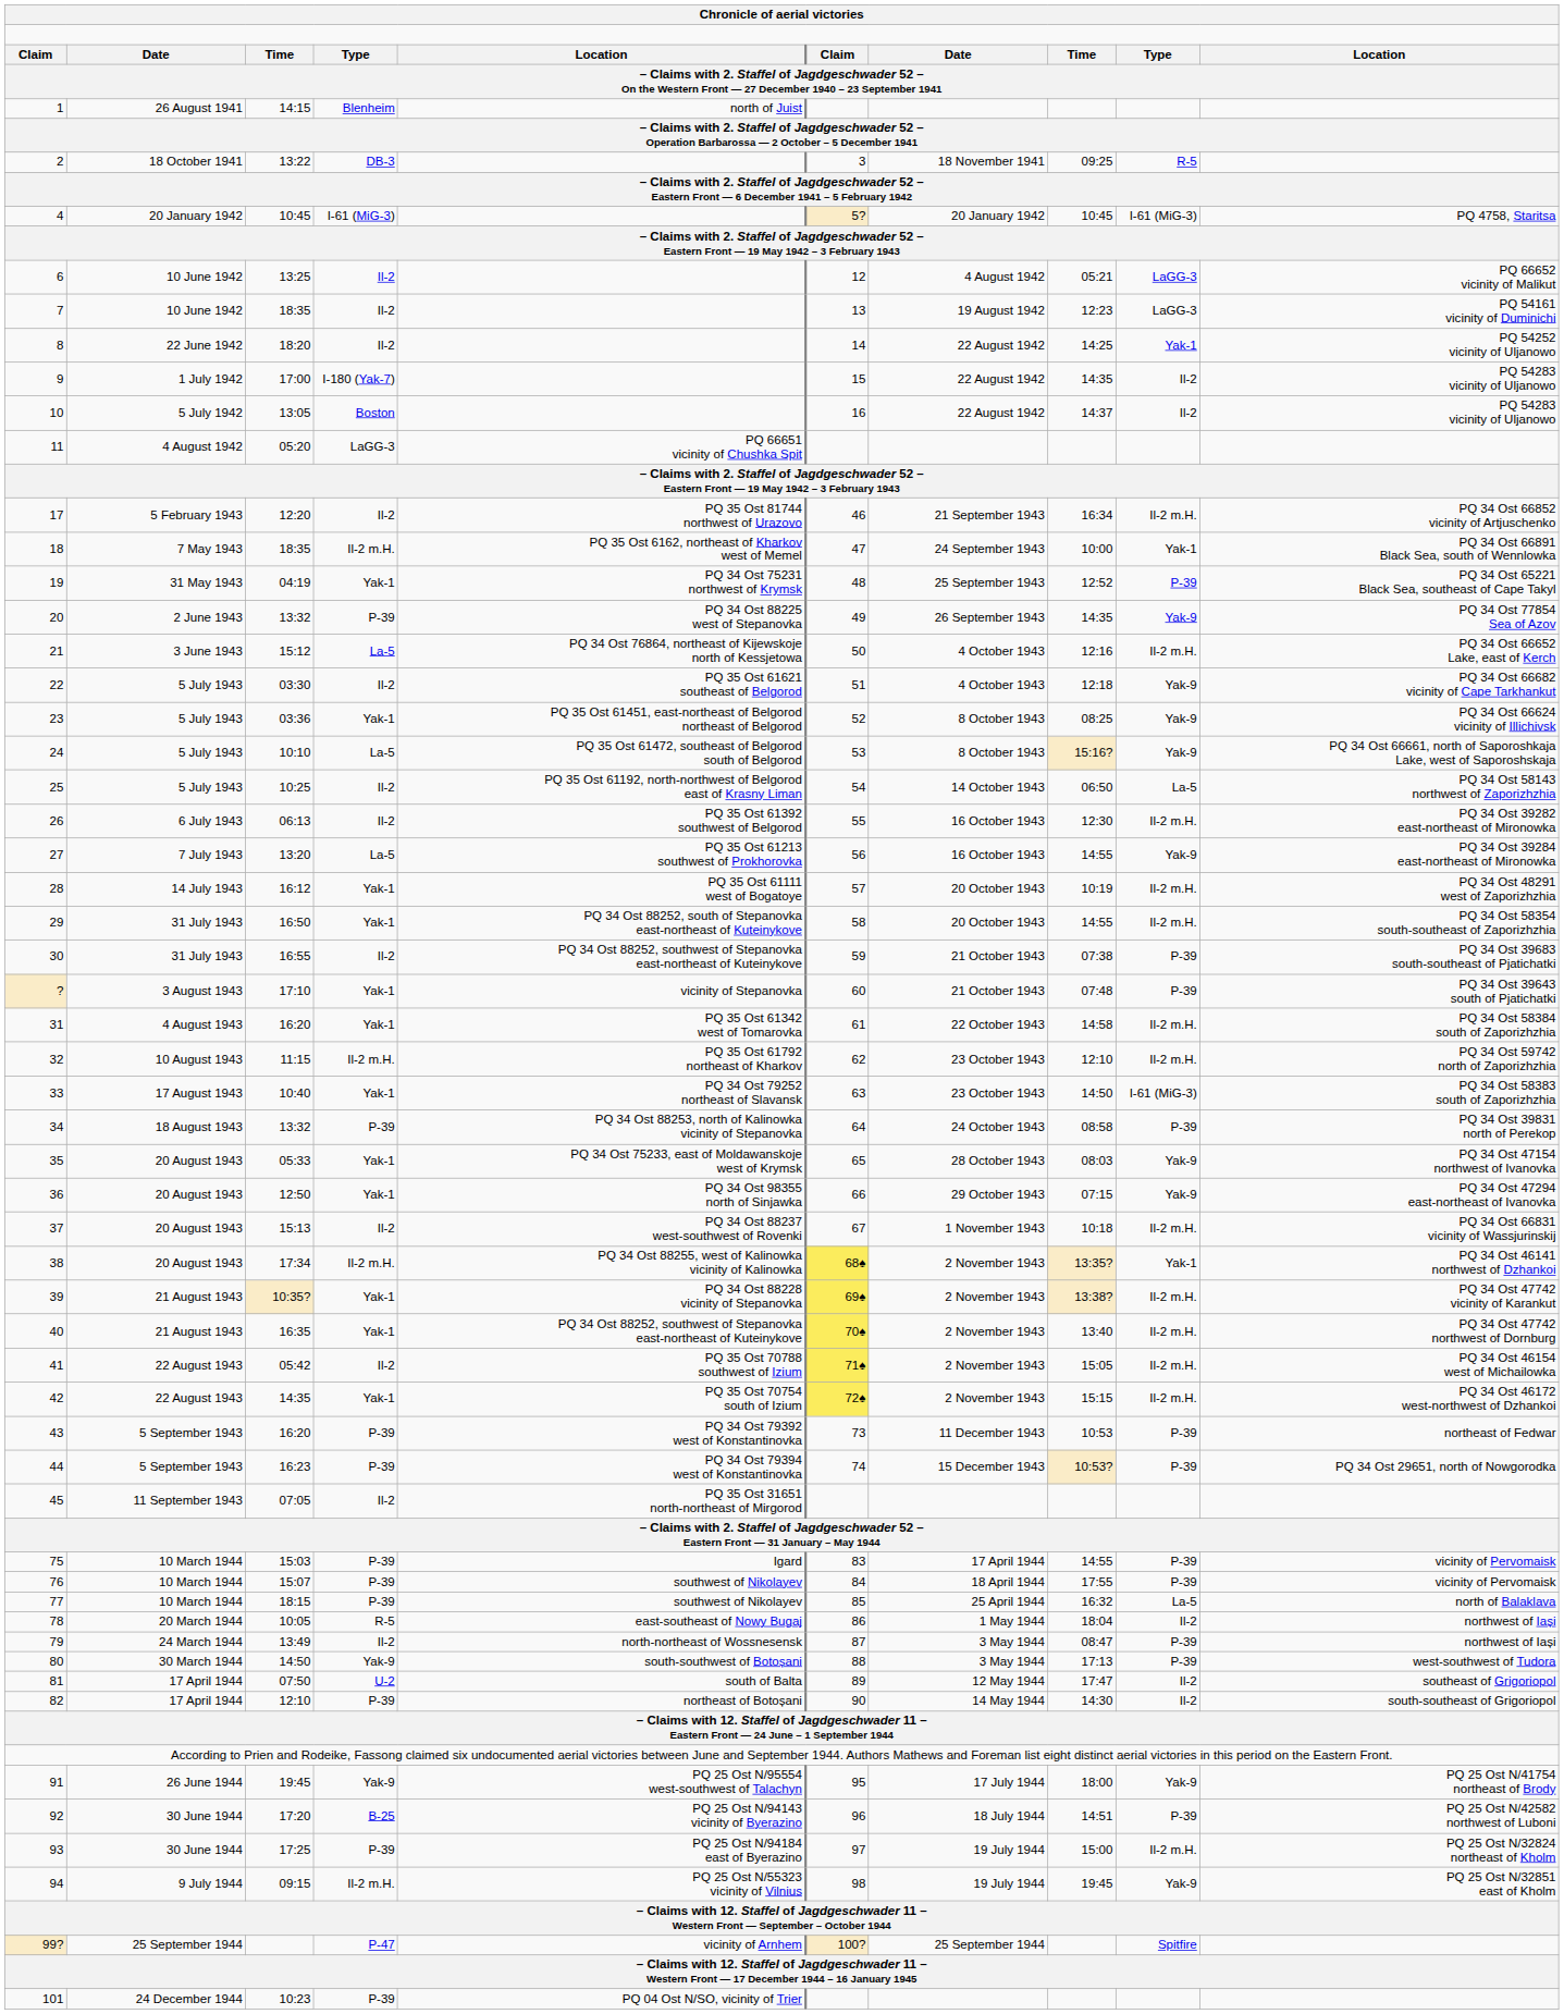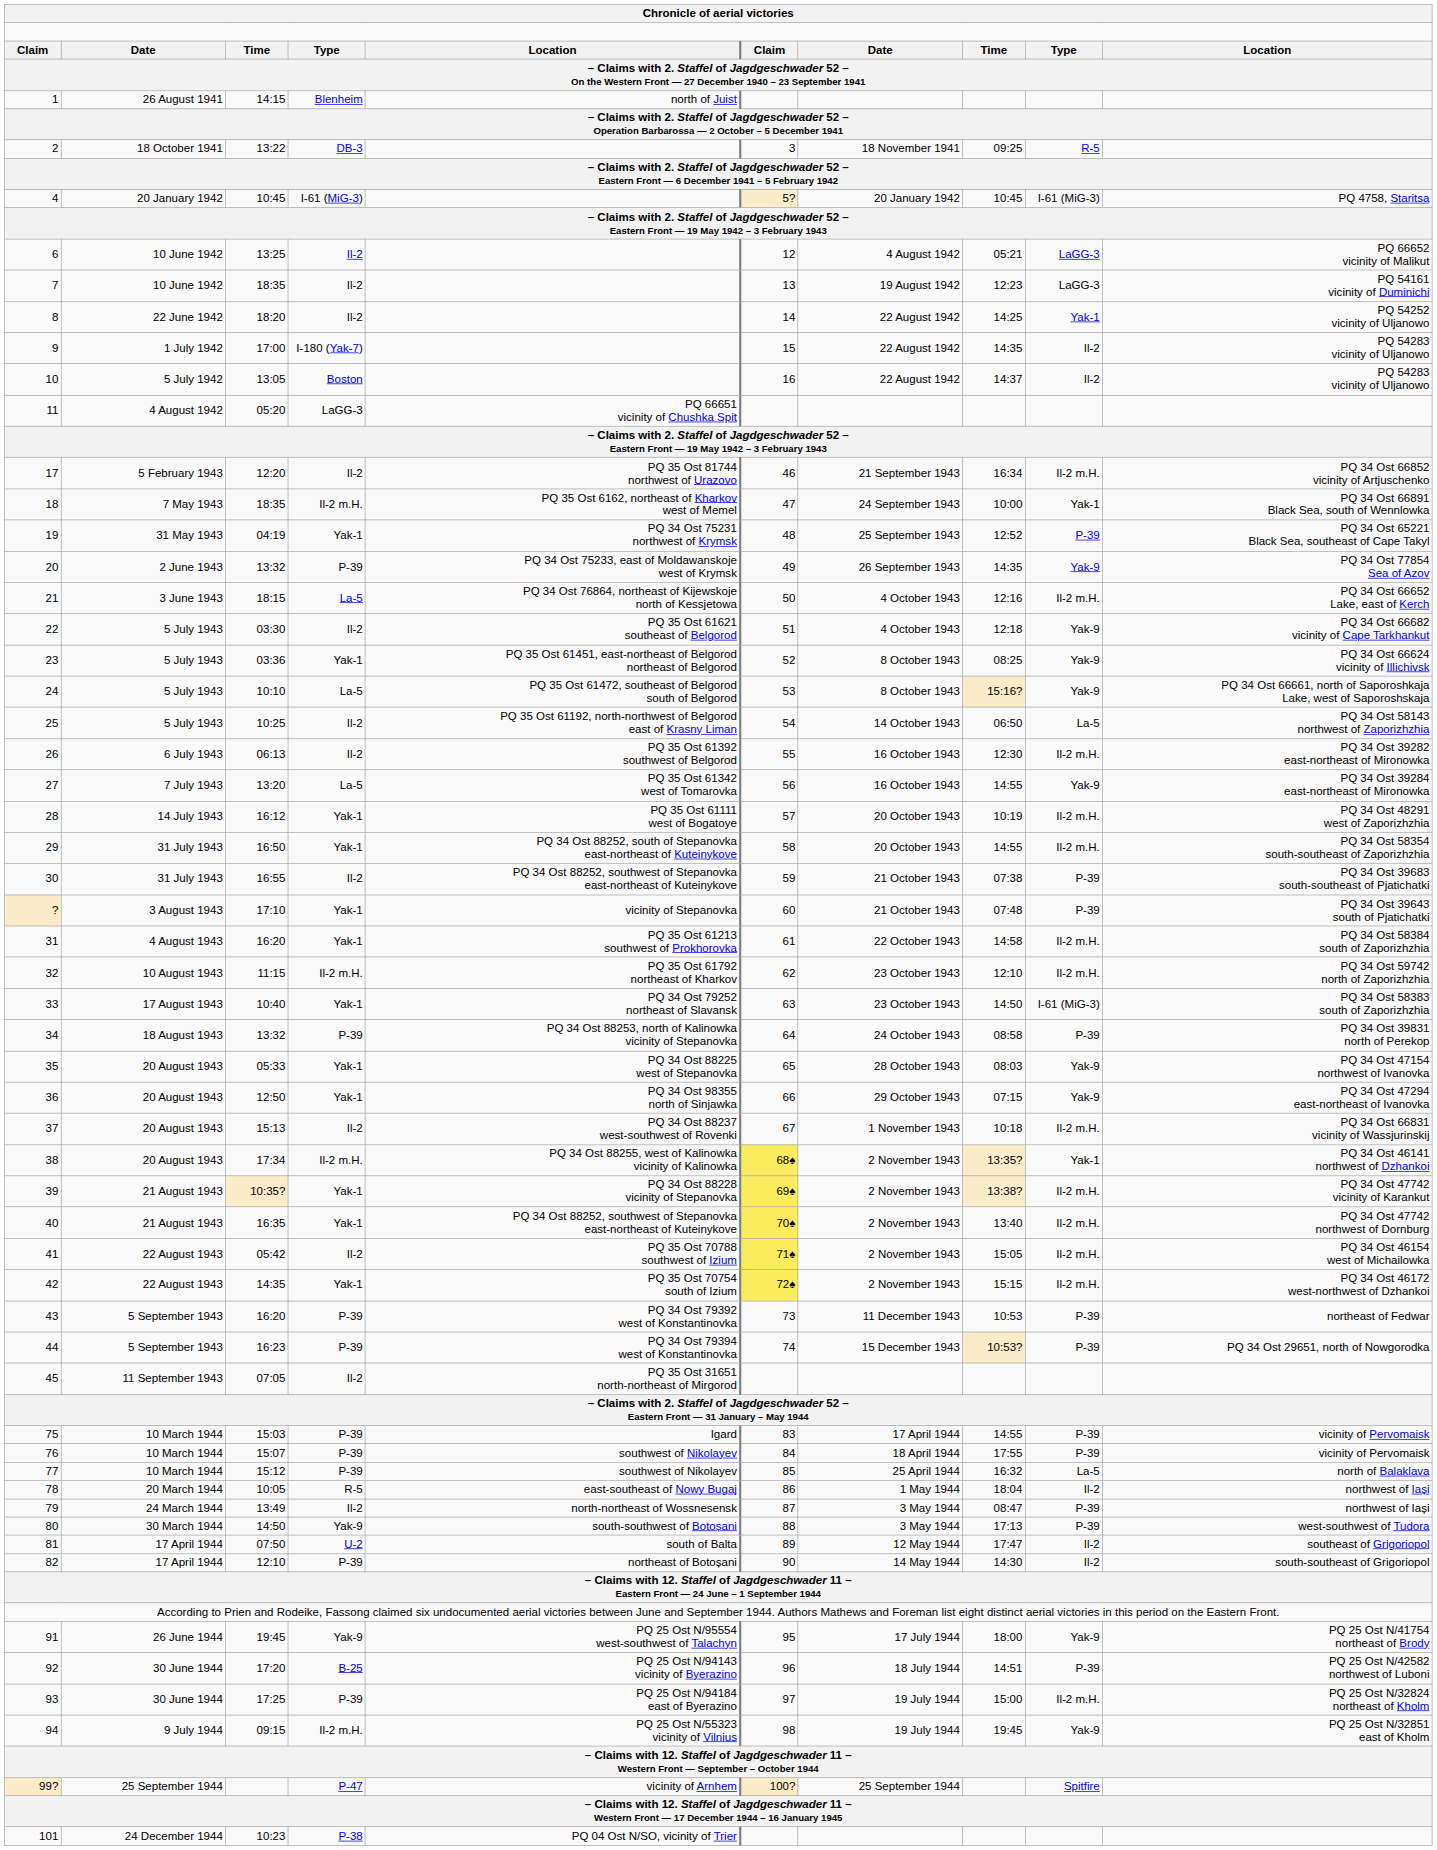20 | column 5: PQ 34 Ost 88225 west of Stepanovka -> PQ 34 Ost 75233, east of Moldawanskoje west of Krymsk
21 | column 3: 15:12 -> 18:15
27 | column 5: PQ 35 Ost 61213 southwest of Prokhorovka -> PQ 35 Ost 61342 west of Tomarovka
31 | column 5: PQ 35 Ost 61342 west of Tomarovka -> PQ 35 Ost 61213 southwest of Prokhorovka
35 | column 5: PQ 34 Ost 75233, east of Moldawanskoje west of Krymsk -> PQ 34 Ost 88225 west of Stepanovka
77 | column 3: 18:15 -> 15:12
101 | column 4: P-39 -> P-38
